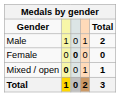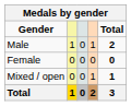Female | column 3: bold -> normal
Mixed / open | column 2: bold -> normal
